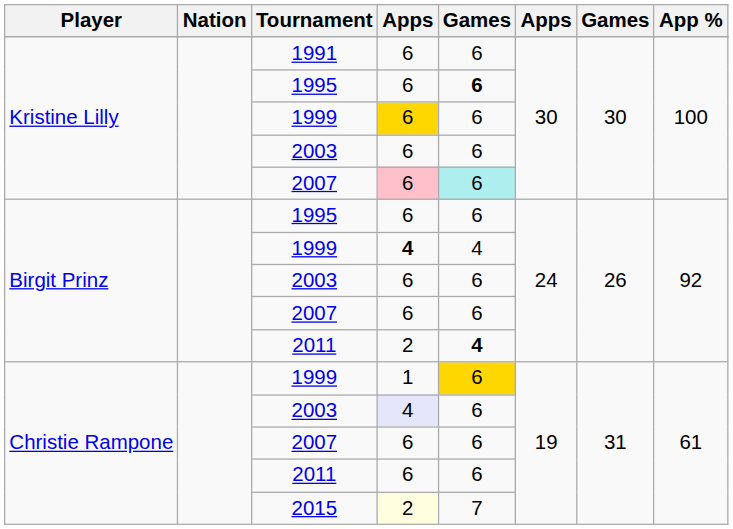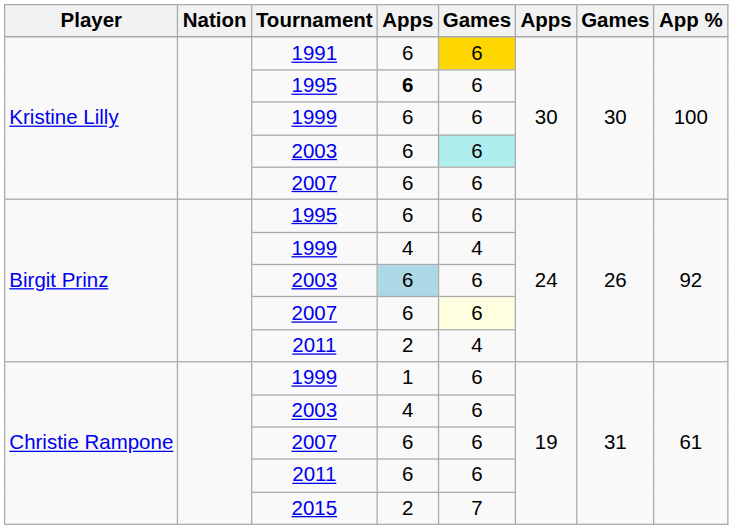1991 | column 5: no background -> gold background
Kristine Lilly / 1995 | column 4: normal -> bold
Kristine Lilly / 1995 | column 5: bold -> normal
Kristine Lilly / 1999 | column 4: gold background -> no background
Kristine Lilly / 2003 | column 5: no background -> paleturquoise background
Kristine Lilly / 2007 | column 4: pink background -> no background
Kristine Lilly / 2007 | column 5: paleturquoise background -> no background
Birgit Prinz / 1999 | column 4: bold -> normal
Birgit Prinz / 2003 | column 4: no background -> lightblue background
Birgit Prinz / 2007 | column 5: no background -> lightyellow background
Birgit Prinz / 2011 | column 5: bold -> normal
Christie Rampone / 1999 | column 5: gold background -> no background
Christie Rampone / 2003 | column 4: lavender background -> no background
2015 | column 4: lightyellow background -> no background
